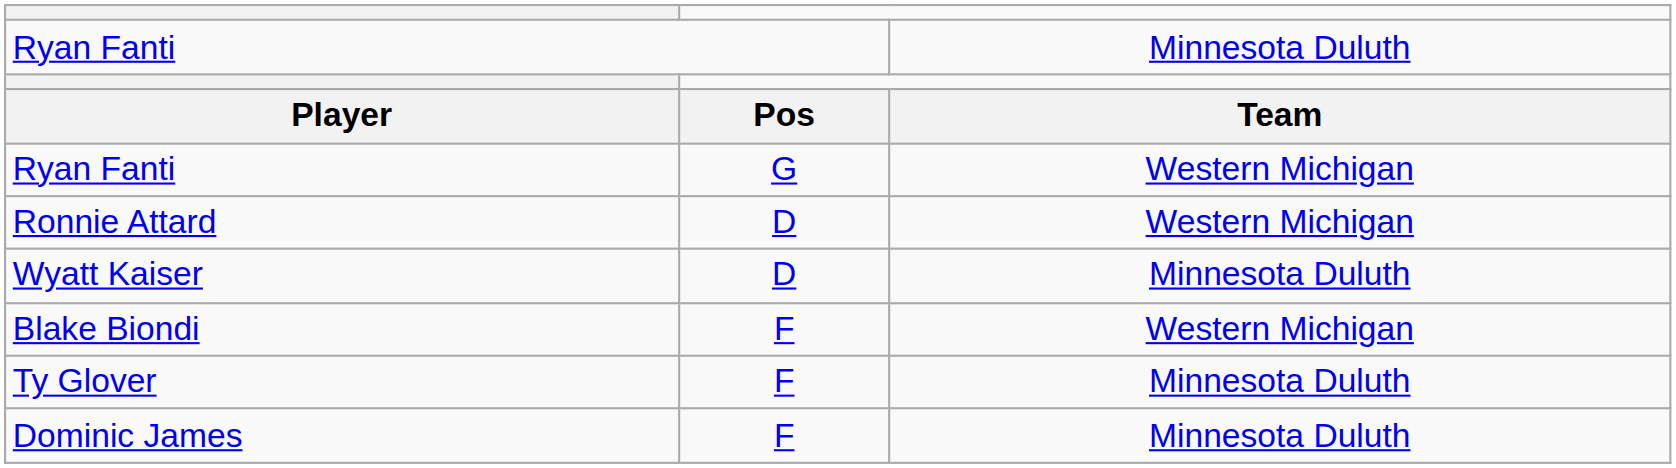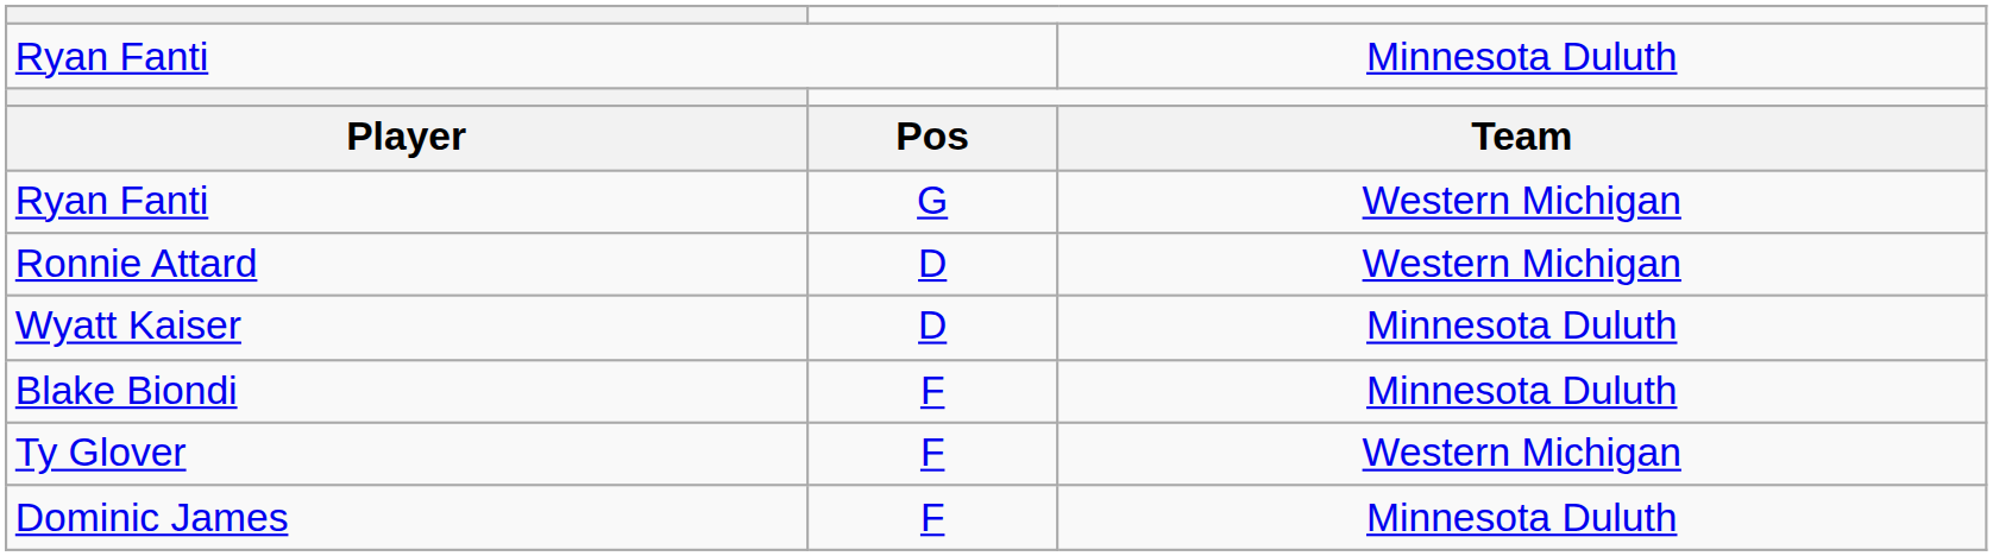Blake Biondi | column 3: Western Michigan -> Minnesota Duluth
Ty Glover | column 3: Minnesota Duluth -> Western Michigan
